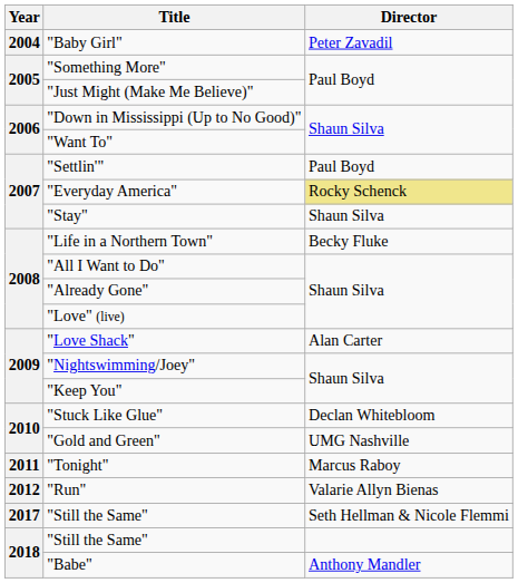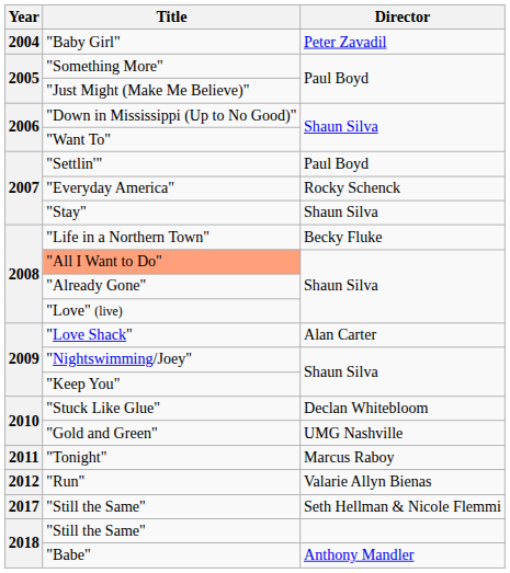"Everyday America" | Director: khaki background -> no background
"All I Want to Do" | Title: no background -> lightsalmon background
